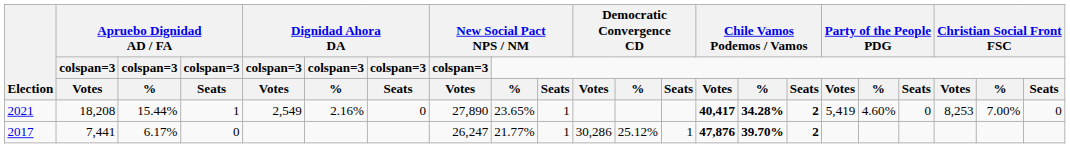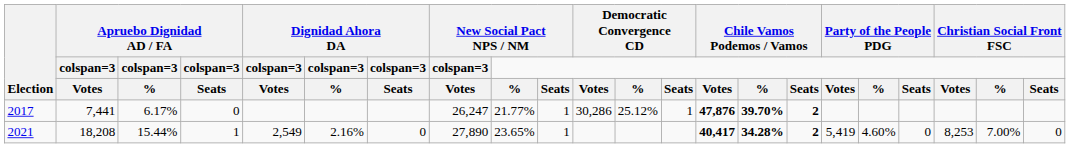rows swapped: 2021 <-> 2017
